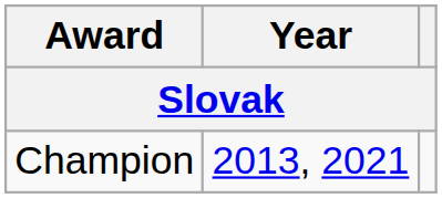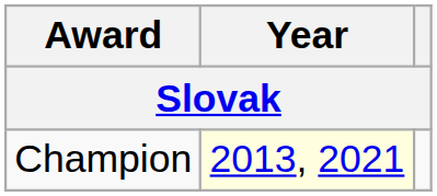Champion | Year: no background -> lightyellow background
